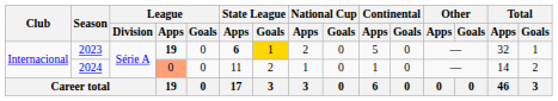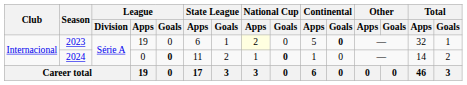2023 | League / Apps: bold -> normal
2023 | State League / Apps: bold -> normal
2023 | State League / Goals: gold background -> no background
2023 | National Cup / Apps: no background -> lightyellow background
2023 | Continental / Goals: normal -> bold
2024 | League / Apps: lightsalmon background -> no background
2024 | League / Goals: normal -> bold
2024 | National Cup / Goals: normal -> bold
